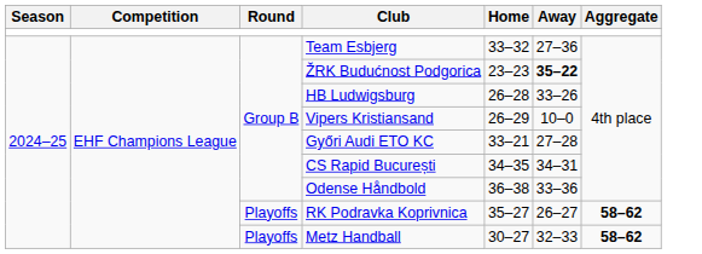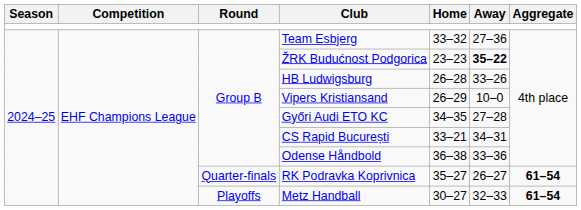Győri Audi ETO KC | Home: 33–21 -> 34–35
CS Rapid București | Home: 34–35 -> 33–21
RK Podravka Koprivnica | Round: Playoffs -> Quarter-finals
RK Podravka Koprivnica | Aggregate: 58–62 -> 61–54
Metz Handball | Aggregate: 58–62 -> 61–54
